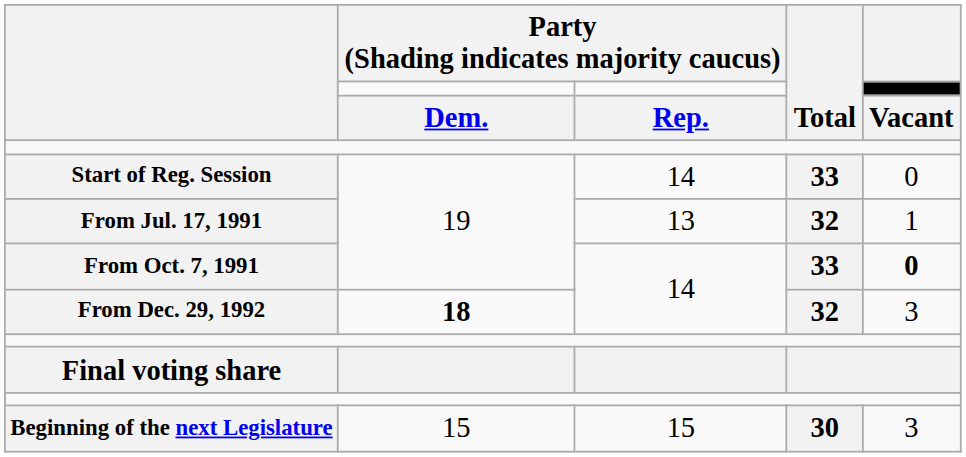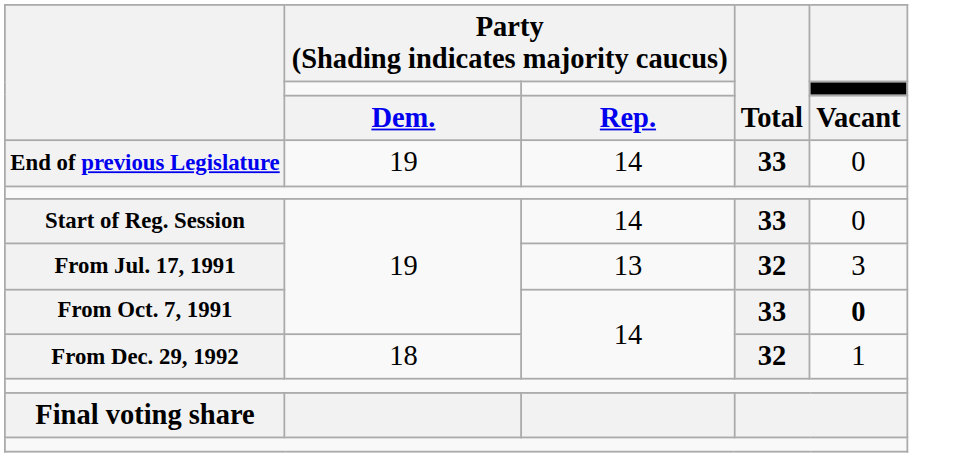+ row: End of previous Legislature | 19 | 14 | 33 | 0
From Jul. 17, 1991 | column 5: 1 -> 3
From Dec. 29, 1992 | column 2: bold -> normal
From Dec. 29, 1992 | column 5: 3 -> 1
- row: Beginning of the next Legislature | 15 | 15 | 30 | 3
